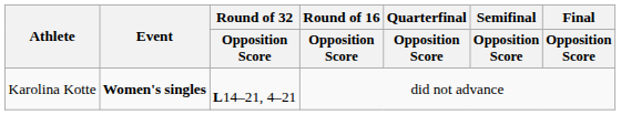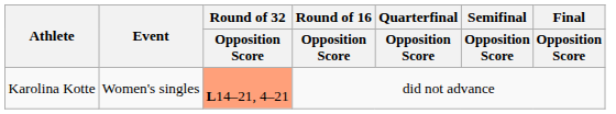Karolina Kotte | Event: bold -> normal
Karolina Kotte | Round of 32 / Opposition Score: no background -> lightsalmon background
